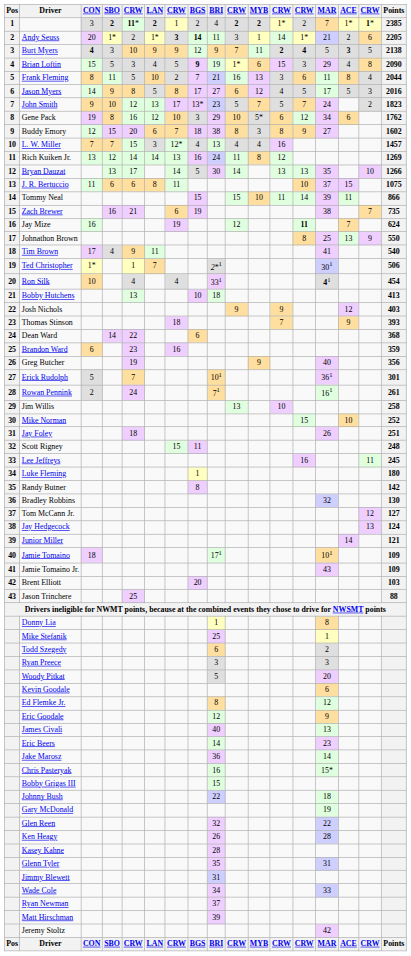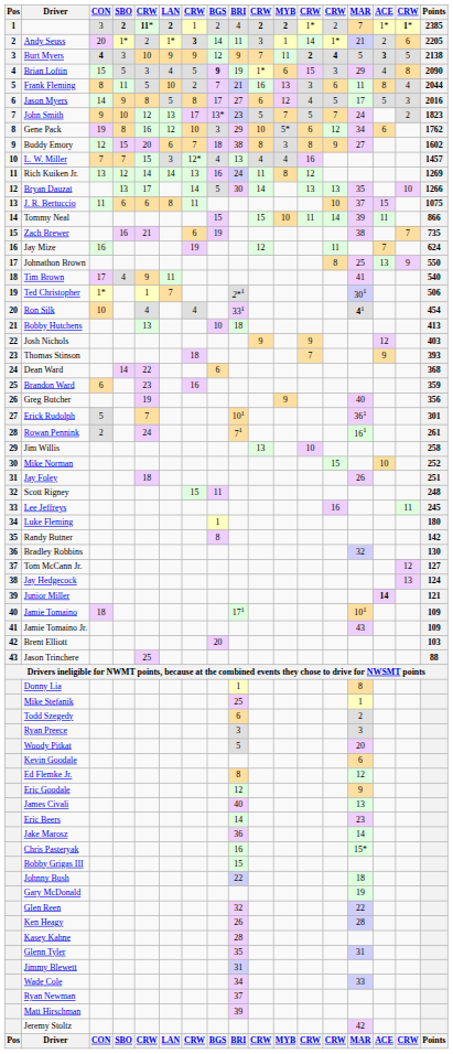Andy Seuss | BGS: bold -> normal
Jay Mize | column 13: bold -> normal
Junior Miller | ACE: normal -> bold
